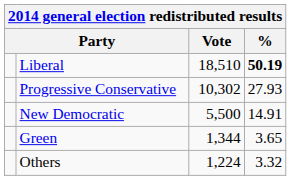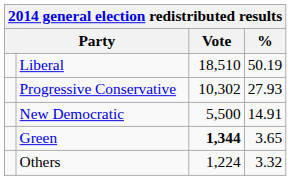Liberal | %: bold -> normal
Green | Vote: normal -> bold
